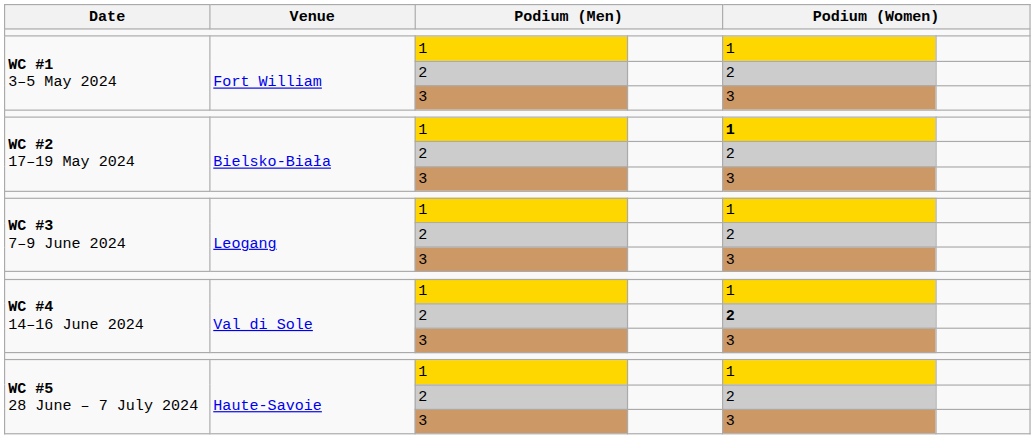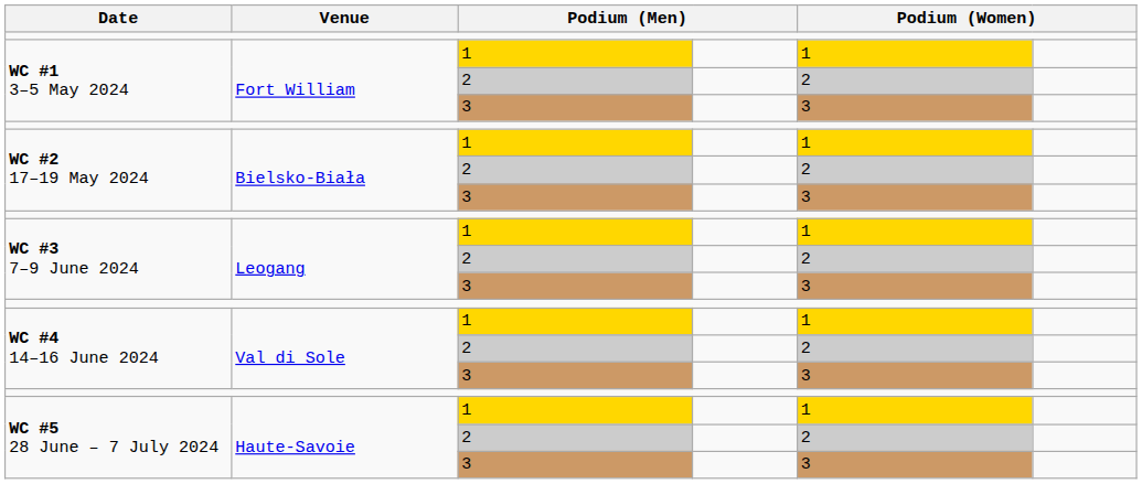WC #2 17–19 May 2024 / 1 | column 5: bold -> normal
WC #4 14–16 June 2024 / 2 | column 5: bold -> normal
